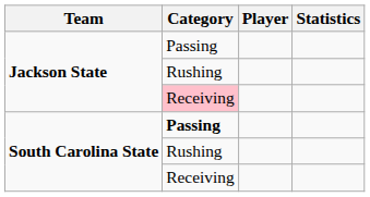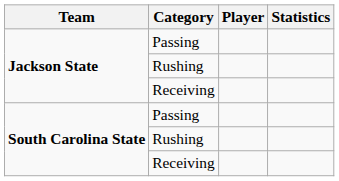Jackson State / Receiving | Category: pink background -> no background
South Carolina State / Passing | Category: bold -> normal
